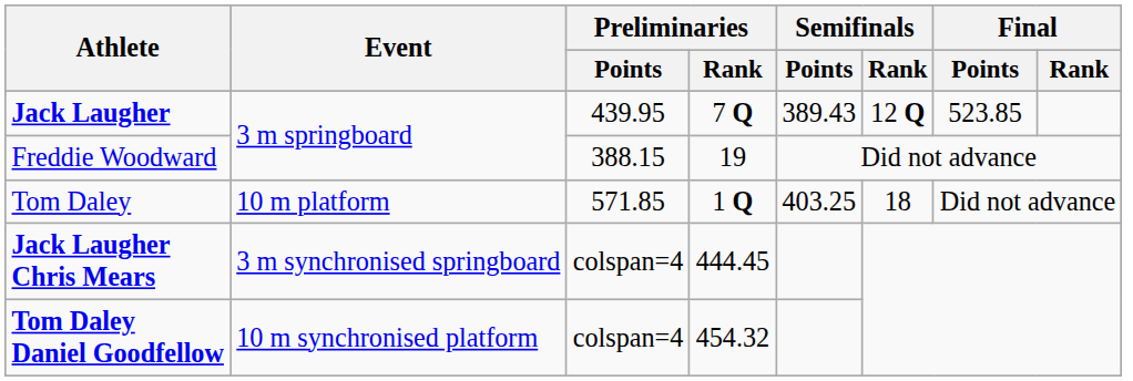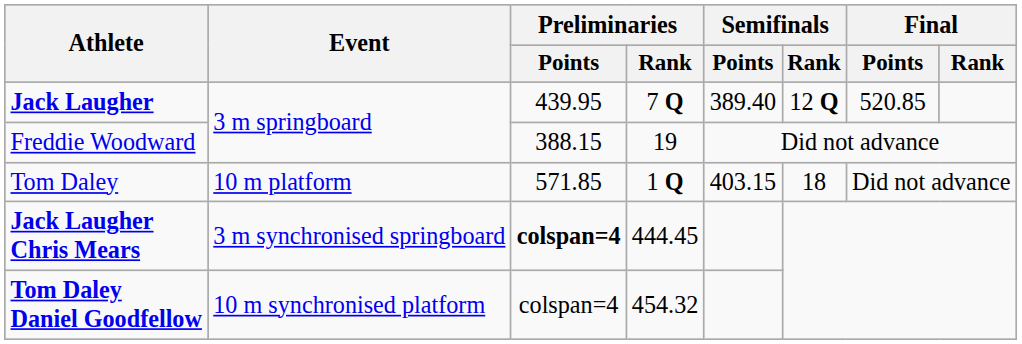Jack Laugher | Semifinals / Points: 389.43 -> 389.40
Jack Laugher | Final / Points: 523.85 -> 520.85
Tom Daley | Semifinals / Points: 403.25 -> 403.15
Jack Laugher Chris Mears | Preliminaries / Points: normal -> bold
